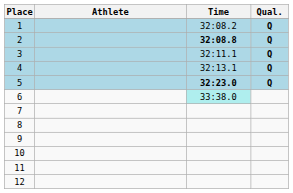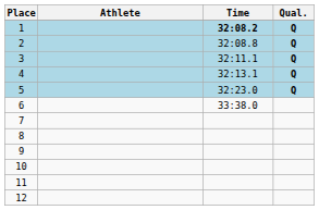1 | Time: normal -> bold
2 | Time: bold -> normal
5 | Time: bold -> normal
6 | Time: paleturquoise background -> no background
